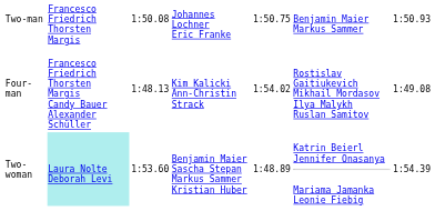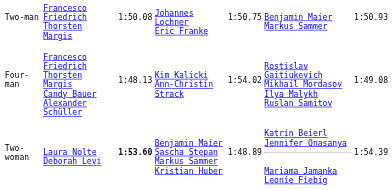Two-woman | column 2: paleturquoise background -> no background
Two-woman | column 3: normal -> bold
